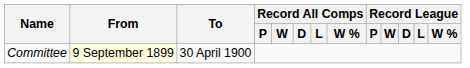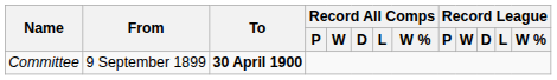Committee | From: lightyellow background -> no background
Committee | To: normal -> bold
